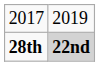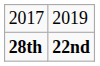28th | column 2: lightgrey background -> no background
